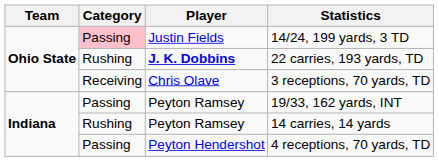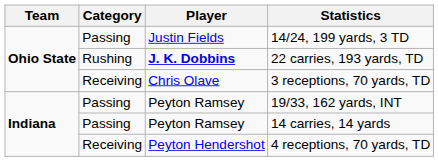14/24, 199 yards, 3 TD | Category: pink background -> no background
14 carries, 14 yards | Category: Rushing -> Passing
4 receptions, 70 yards, TD | Category: Passing -> Receiving
